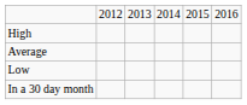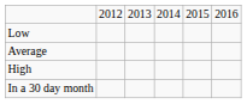rows swapped: Low <-> High
